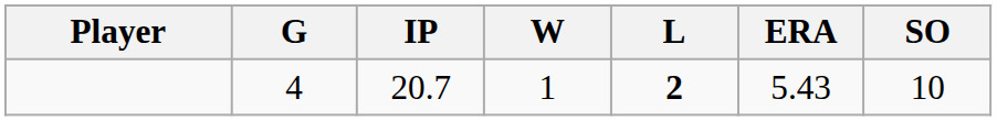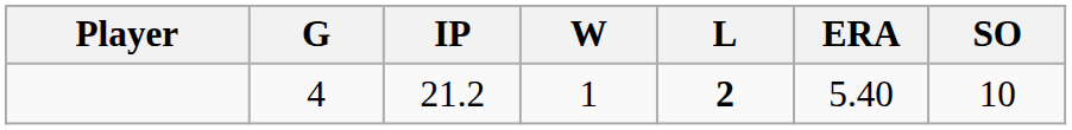row 2 | IP: 20.7 -> 21.2
row 2 | ERA: 5.43 -> 5.40
